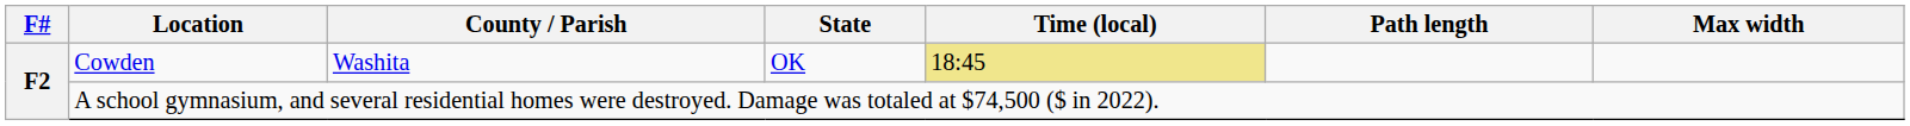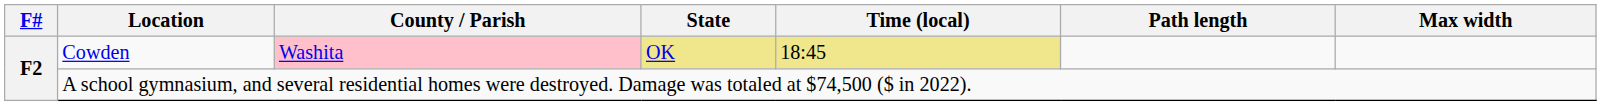Cowden | County / Parish: no background -> pink background
Cowden | State: no background -> khaki background
